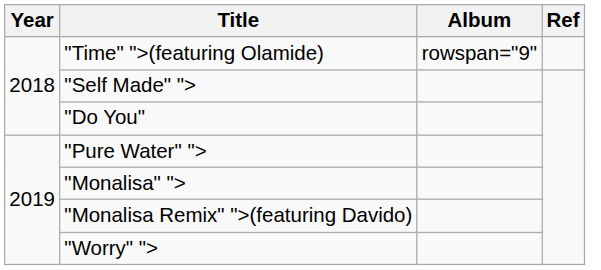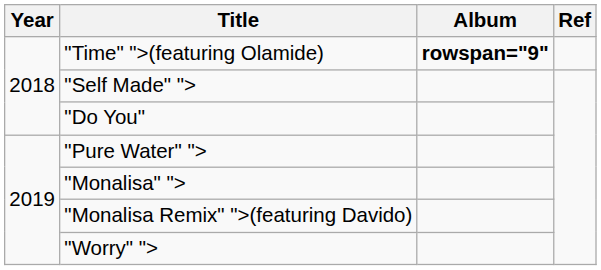"Time" ">(featuring Olamide) | Album: normal -> bold
